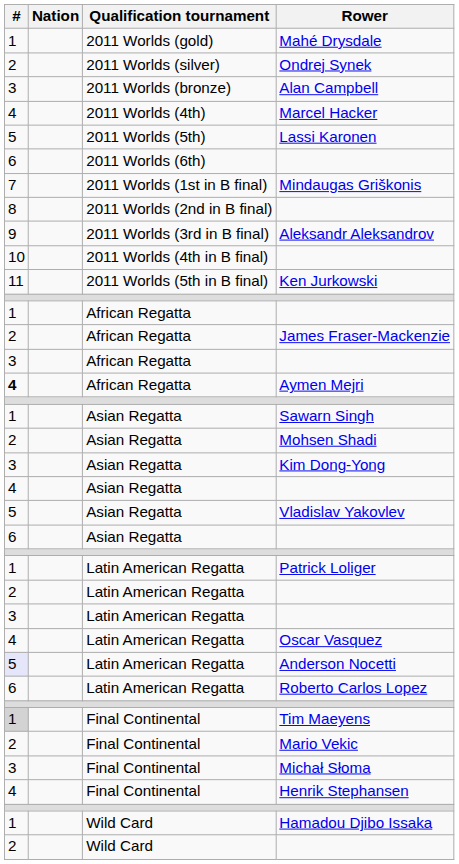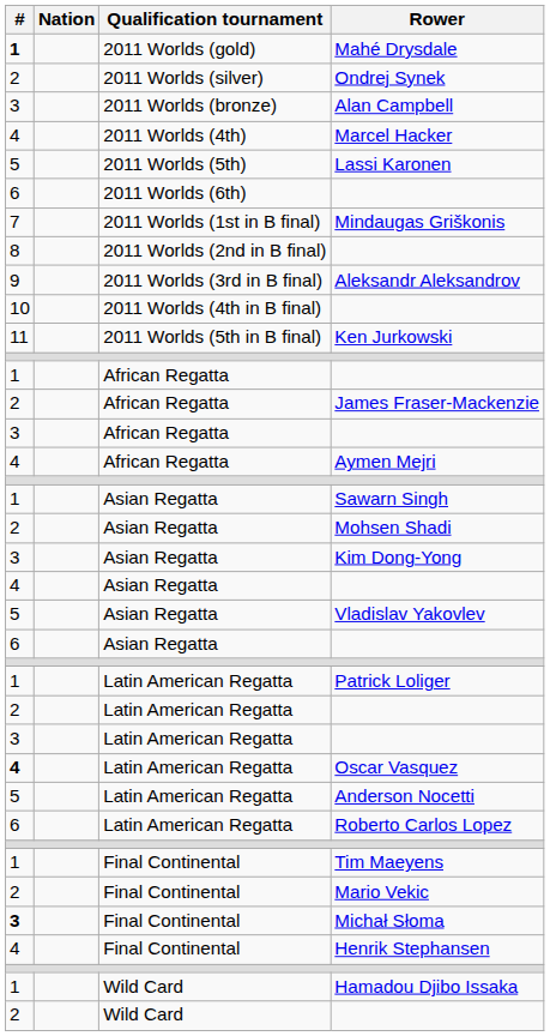Mahé Drysdale | #: normal -> bold
Aymen Mejri | #: bold -> normal
Oscar Vasquez | #: normal -> bold
Anderson Nocetti | #: lavender background -> no background
Tim Maeyens | #: lightgrey background -> no background
Michał Słoma | #: normal -> bold
